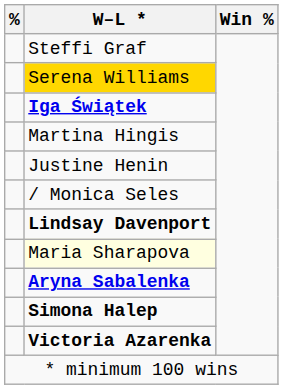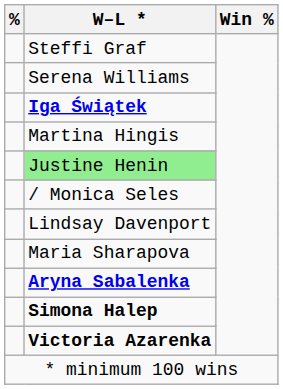Serena Williams | W–L *: gold background -> no background
Justine Henin | W–L *: no background -> lightgreen background
Lindsay Davenport | W–L *: bold -> normal
Maria Sharapova | W–L *: lightyellow background -> no background
